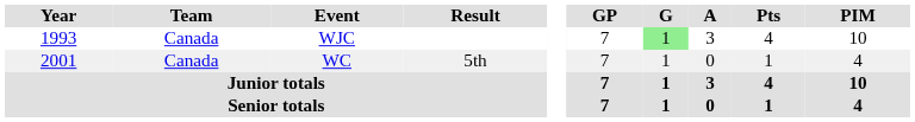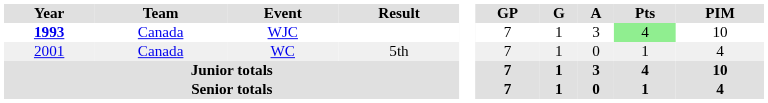WJC | Year: normal -> bold
WJC | G: lightgreen background -> no background
WJC | Pts: no background -> lightgreen background
